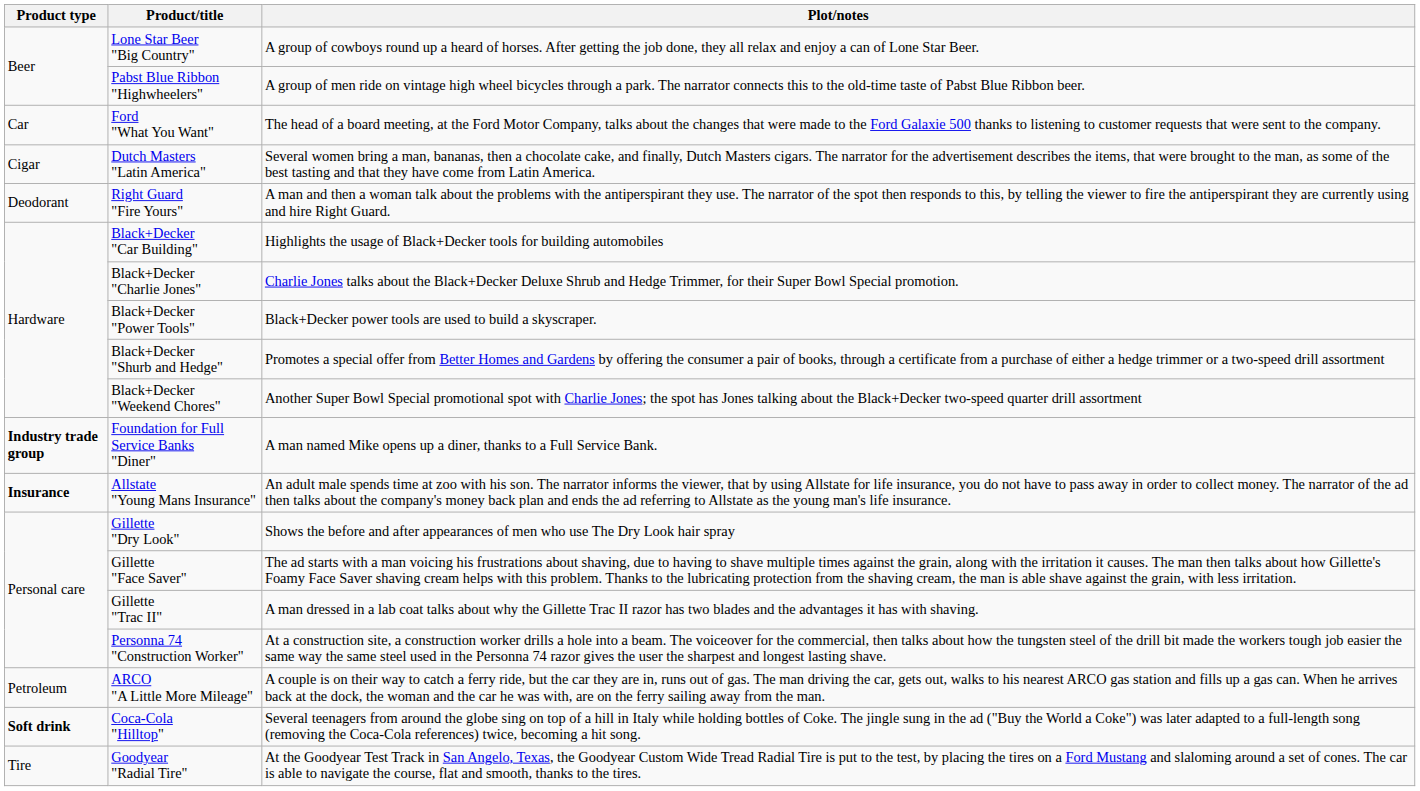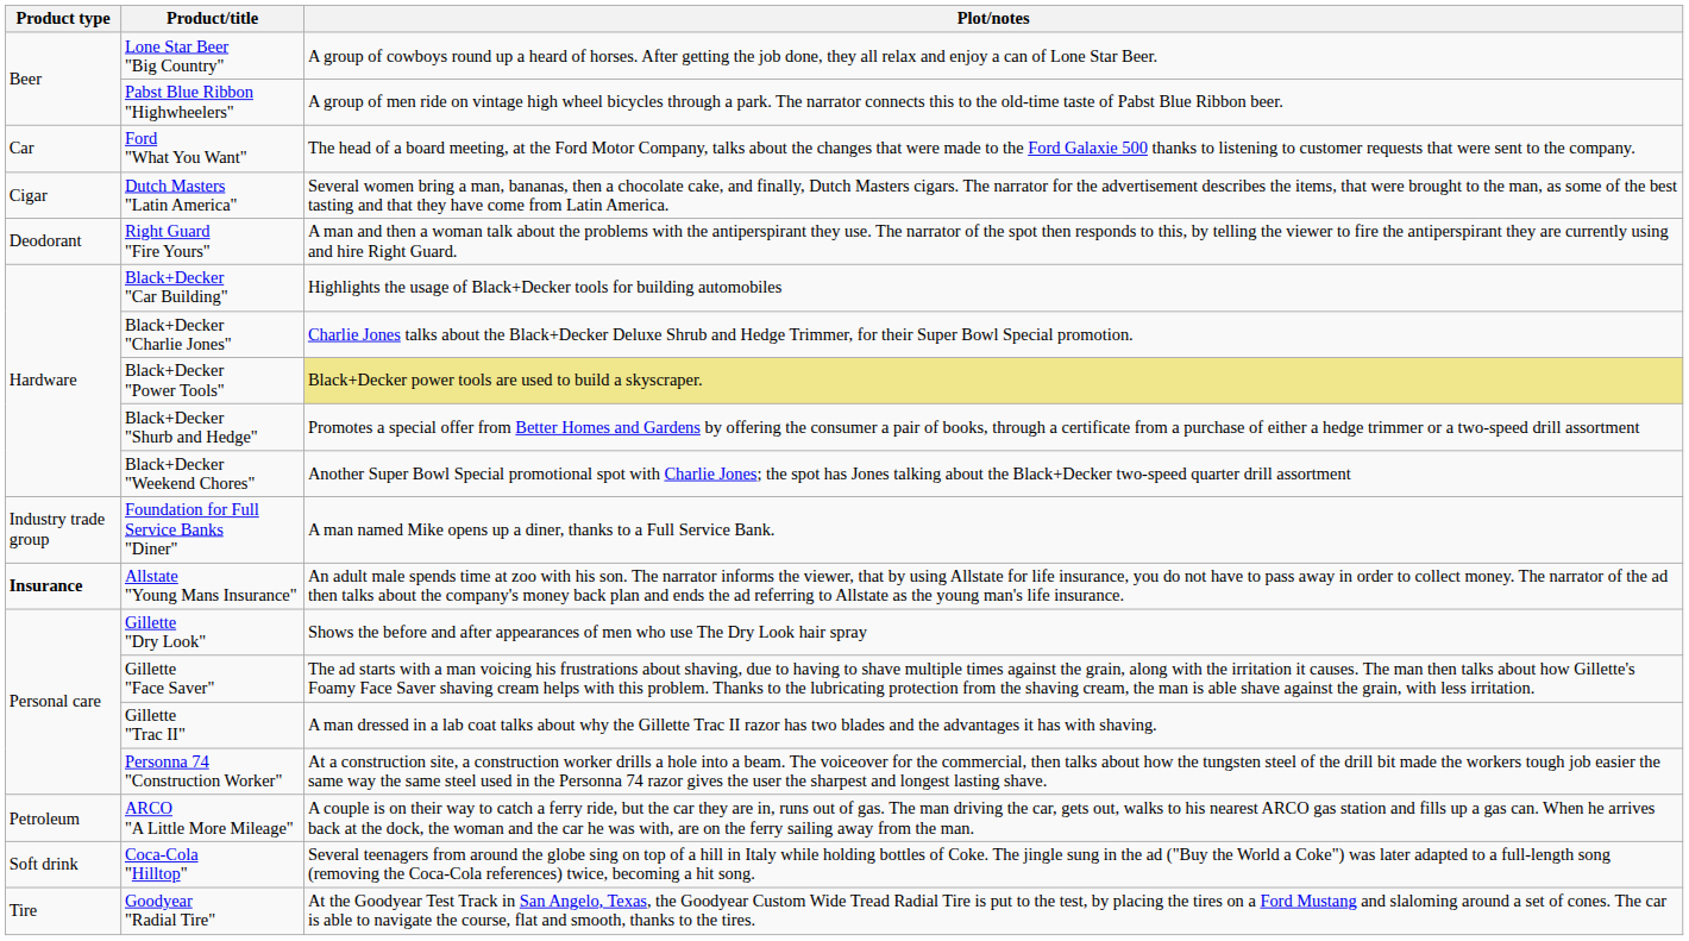Black+Decker "Power Tools" | Plot/notes: no background -> khaki background
Foundation for Full Service Banks "Diner" | Product type: bold -> normal
Coca-Cola "Hilltop" | Product type: bold -> normal
